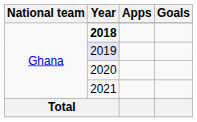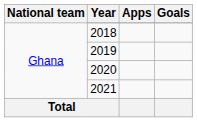2018 | Year: bold -> normal
2019 | Year: lavender background -> no background
